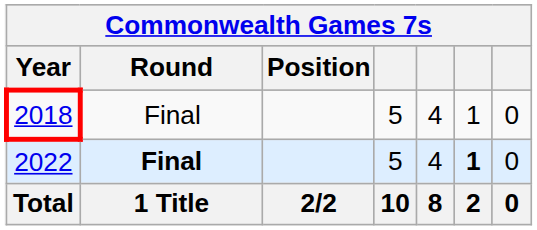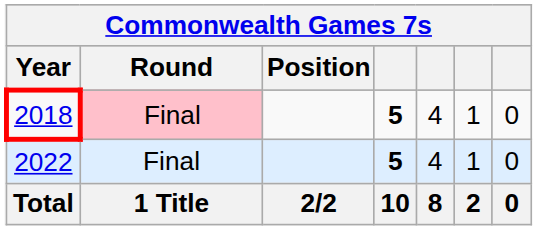2018 | Round: no background -> pink background
2018 | column 4: normal -> bold
2022 | Round: bold -> normal
2022 | column 4: normal -> bold
2022 | column 6: bold -> normal
